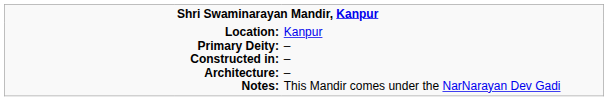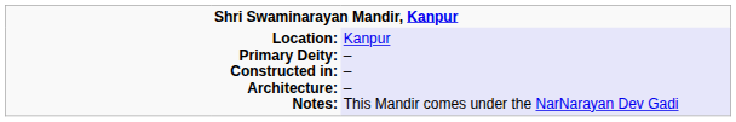row 2 | column 3: no background -> lavender background
